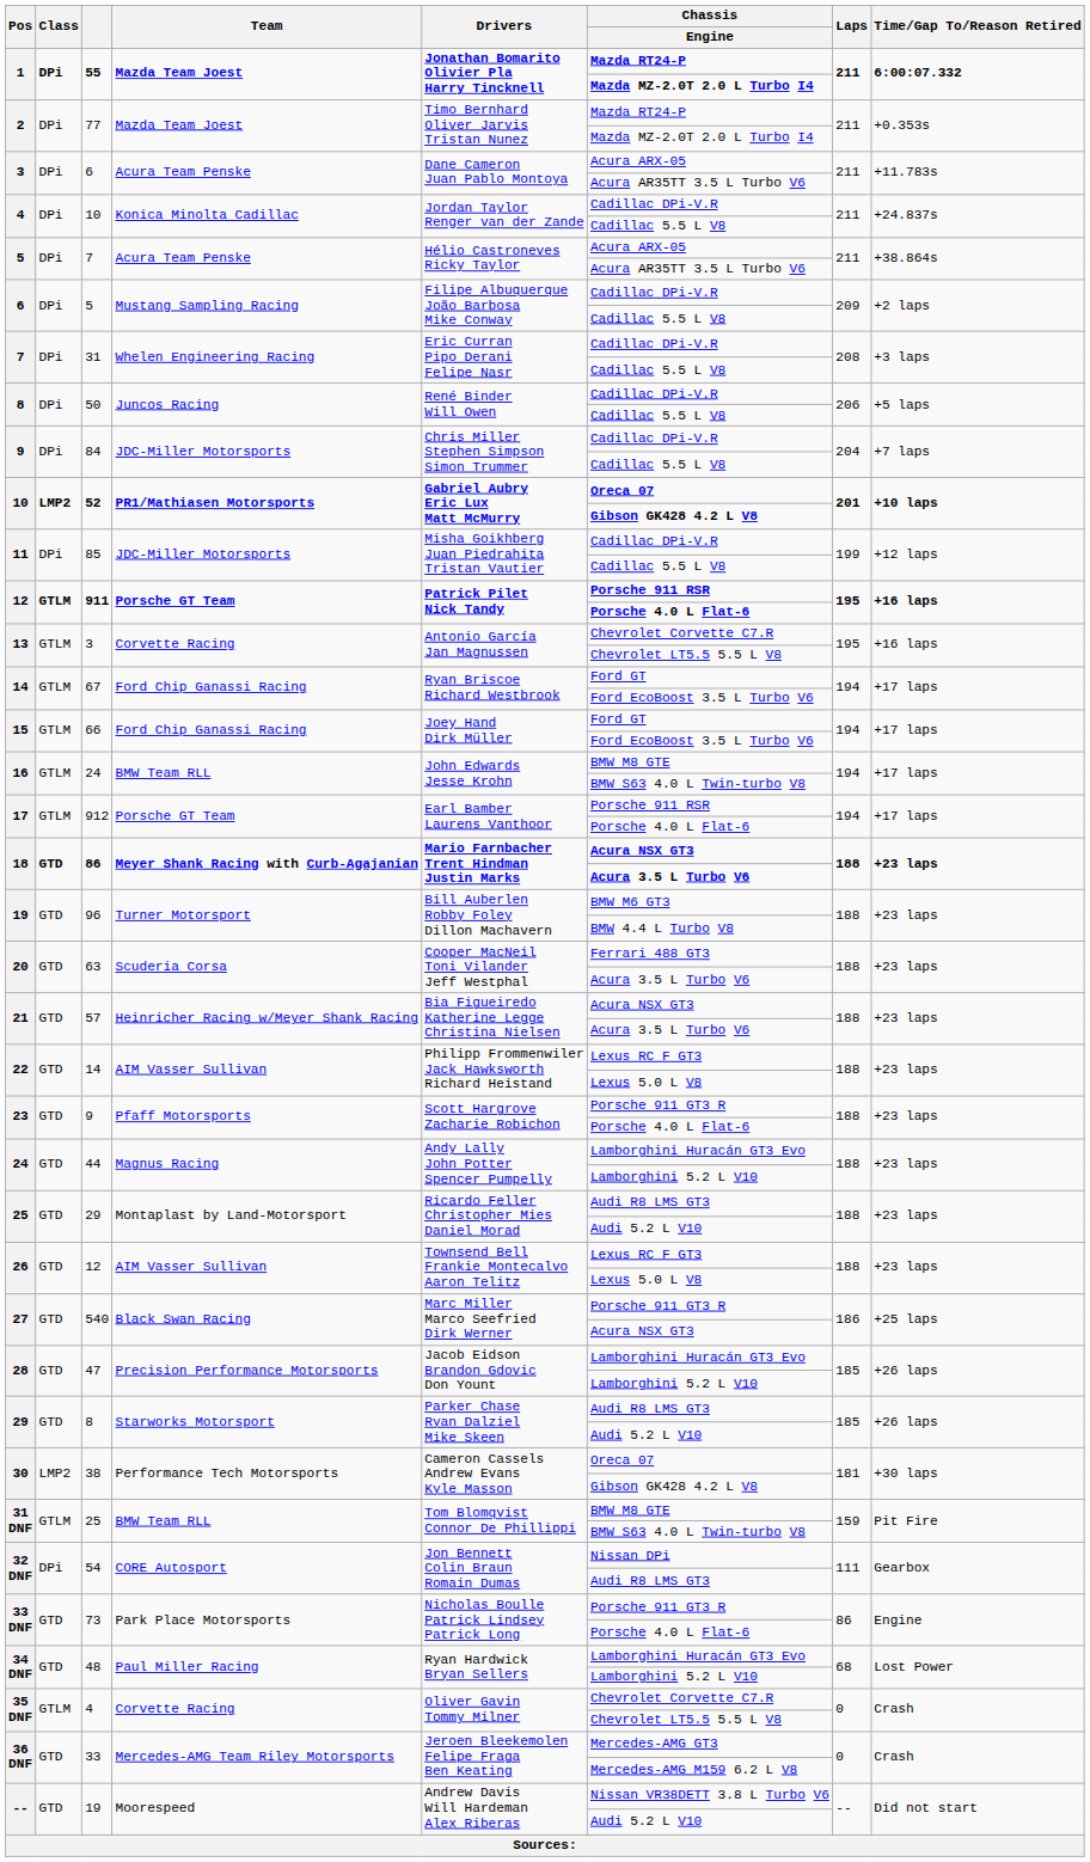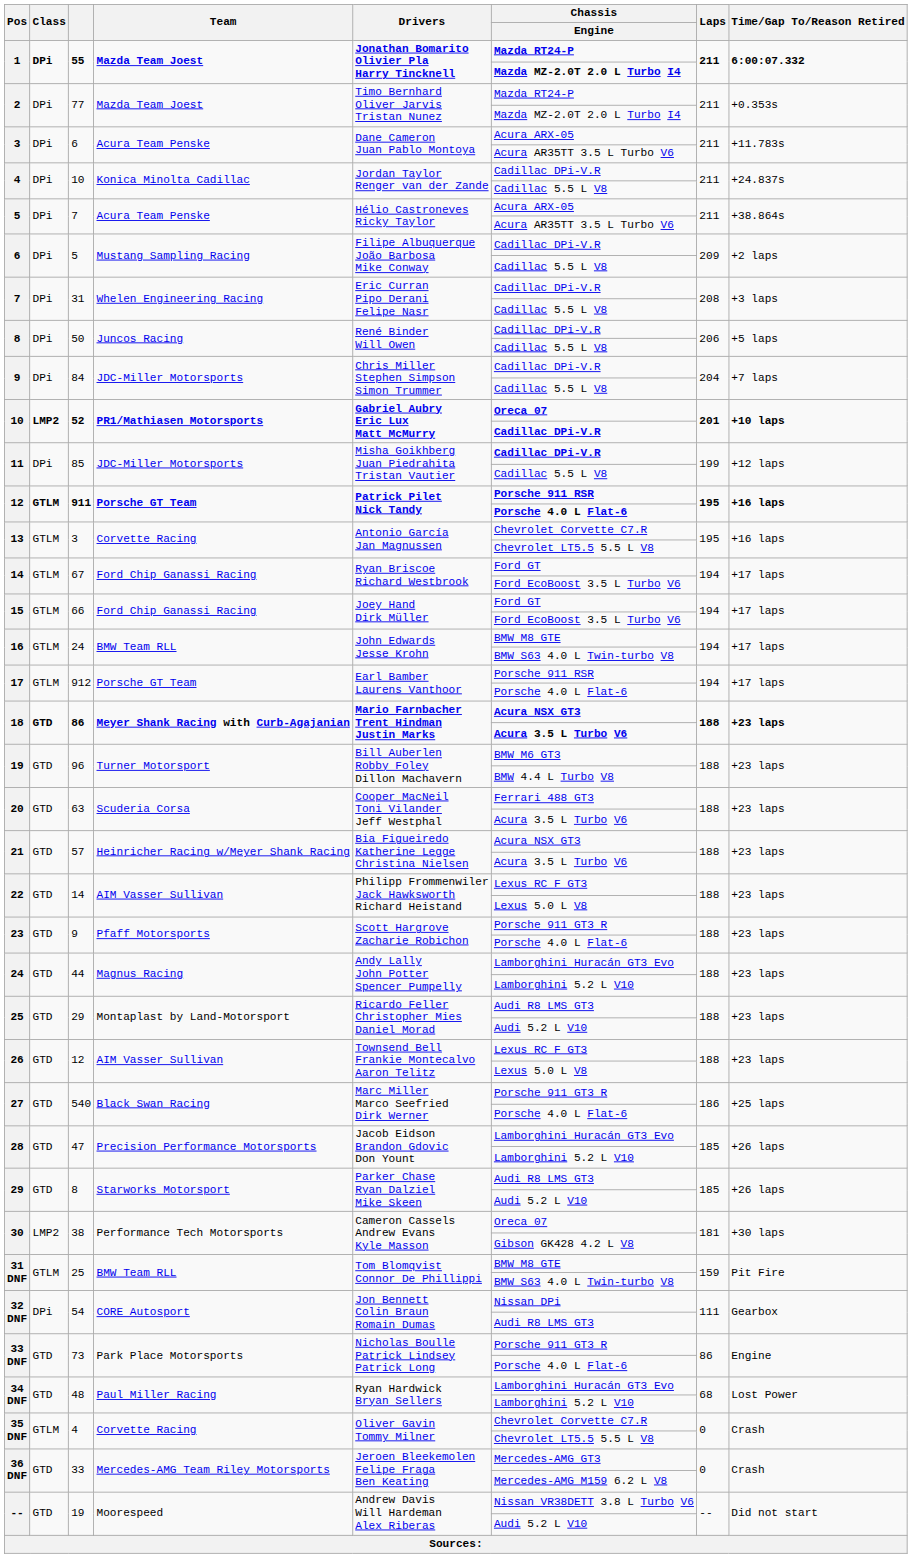row 22 | Chassis / Engine: Gibson GK428 4.2 L V8 -> Cadillac DPi-V.R
row 23 | Chassis / Engine: normal -> bold
row 56 | Chassis / Engine: Acura NSX GT3 -> Porsche 4.0 L Flat-6
